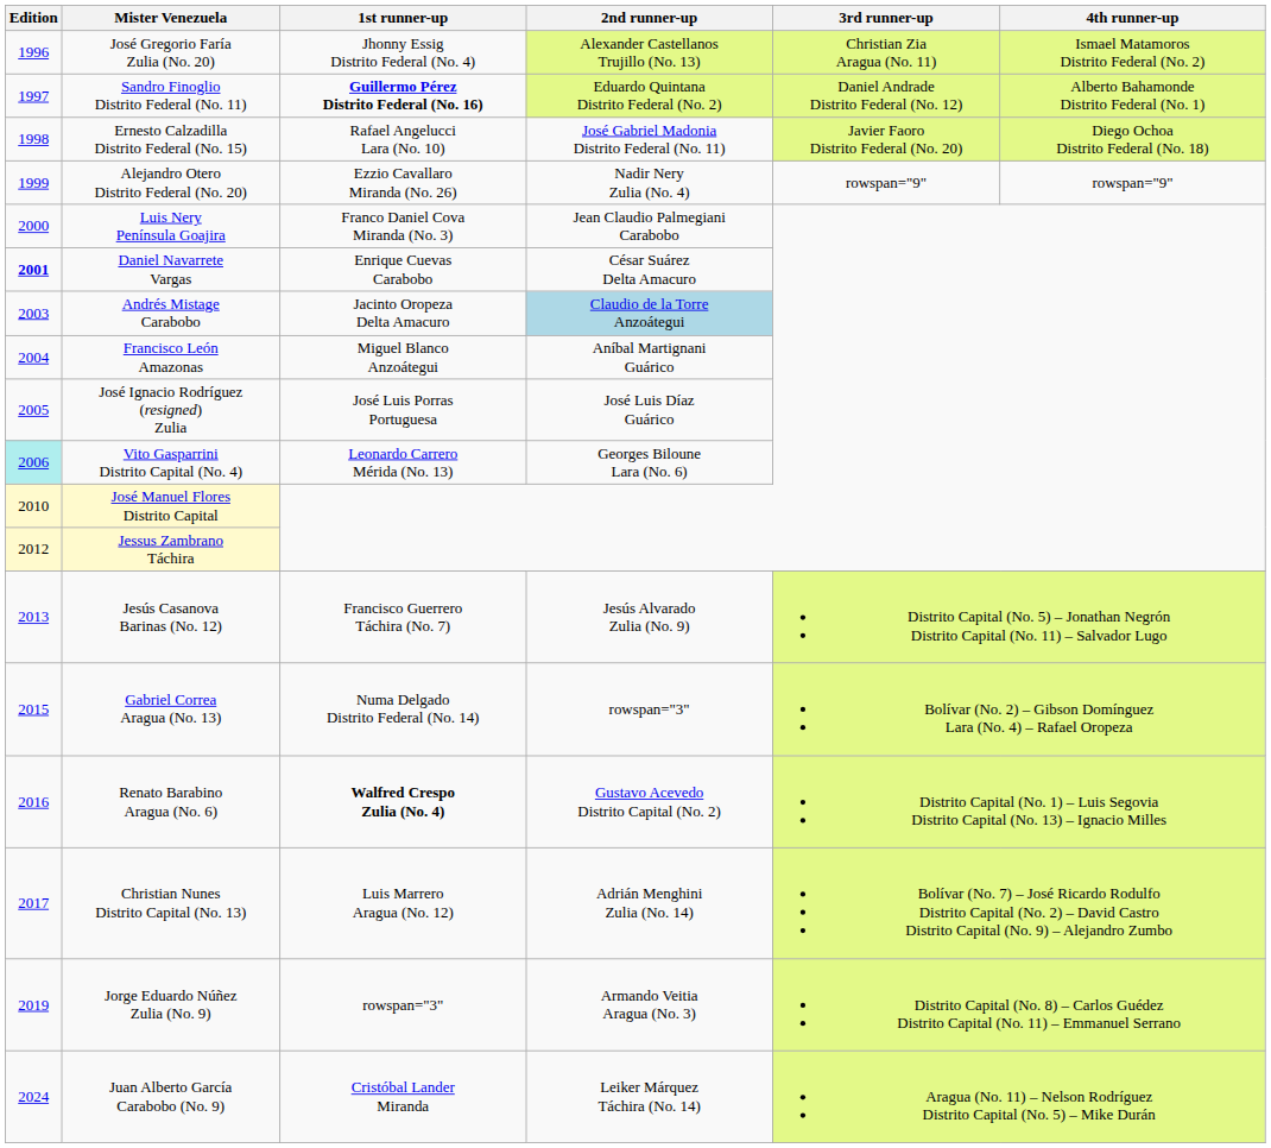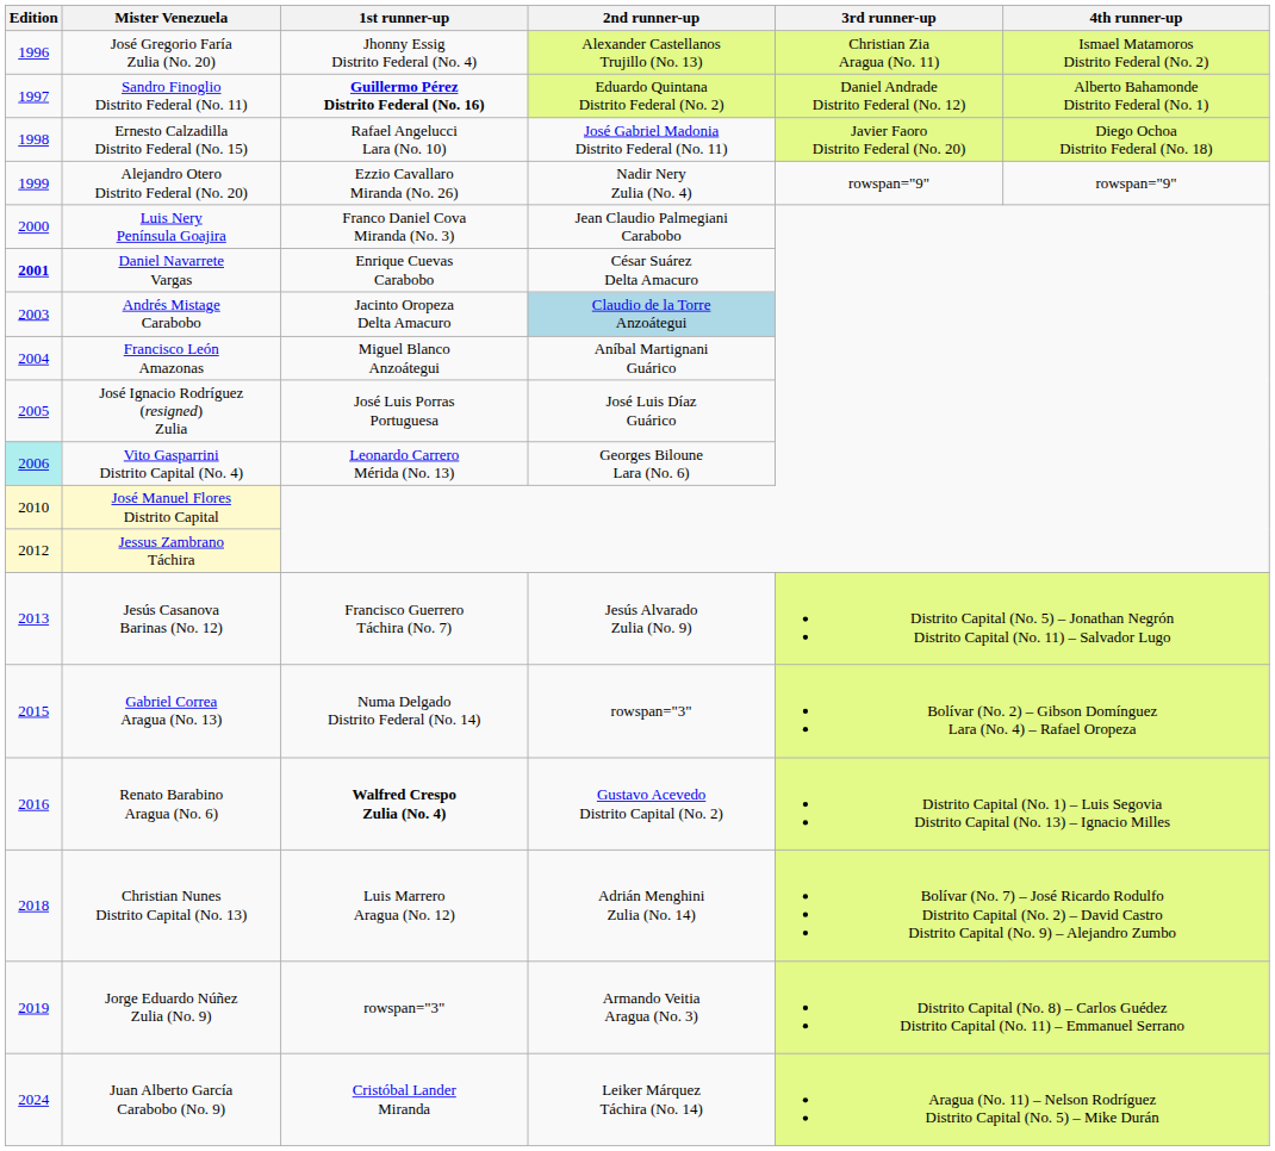Christian Nunes Distrito Capital (No. 13) | Edition: 2017 -> 2018
